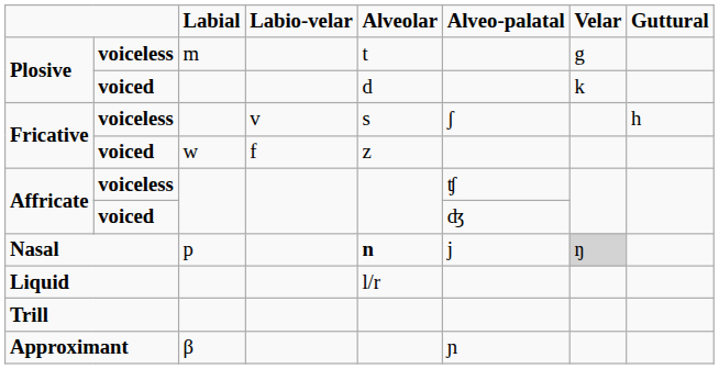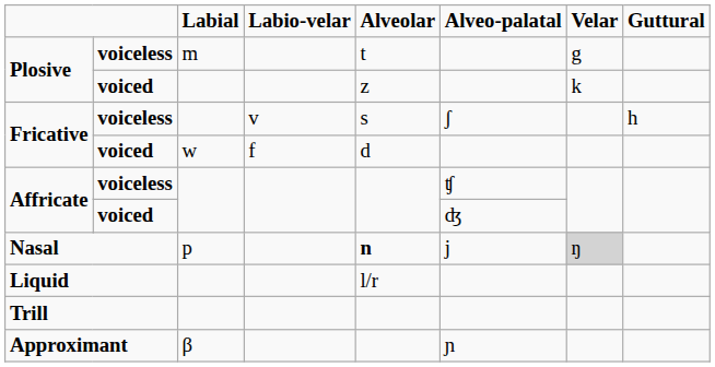Plosive / voiced | Alveolar: d -> z
Fricative / voiced | Alveolar: z -> d
